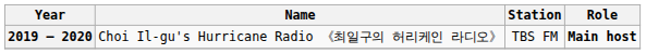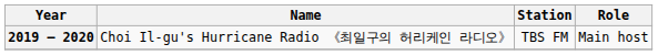2019 – 2020 | Role: bold -> normal
